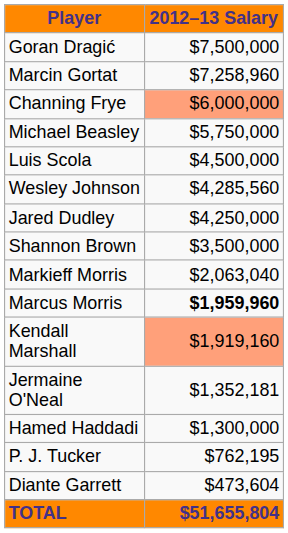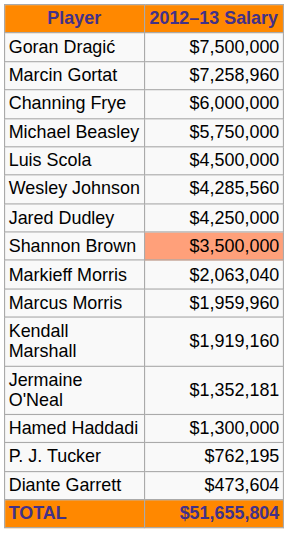Channing Frye | 2012–13 Salary: lightsalmon background -> no background
Shannon Brown | 2012–13 Salary: no background -> lightsalmon background
Marcus Morris | 2012–13 Salary: bold -> normal
Kendall Marshall | 2012–13 Salary: lightsalmon background -> no background
